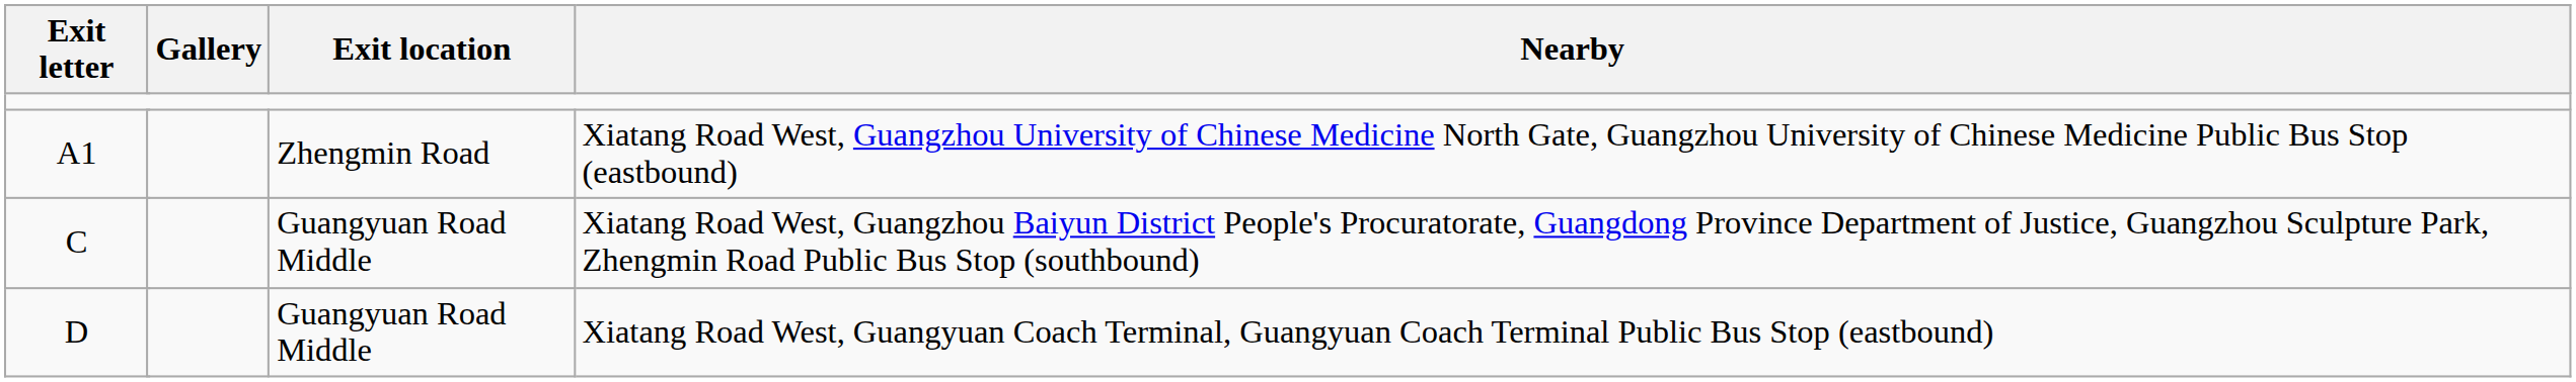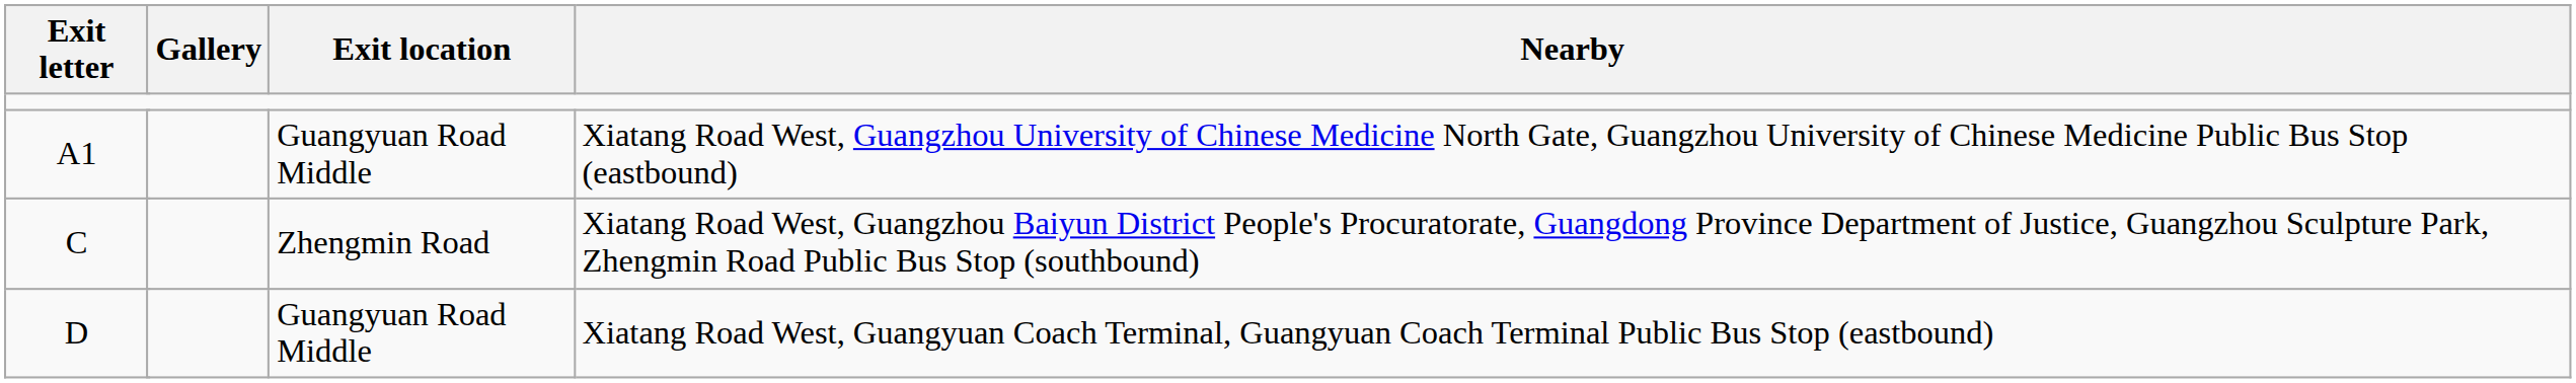A1 | Exit location: Zhengmin Road -> Guangyuan Road Middle
C | Exit location: Guangyuan Road Middle -> Zhengmin Road
